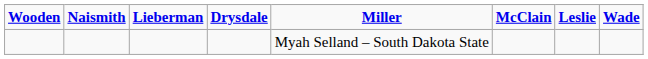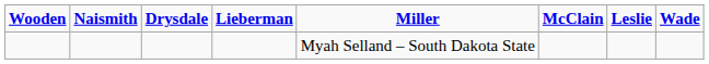columns swapped: Lieberman <-> Drysdale
